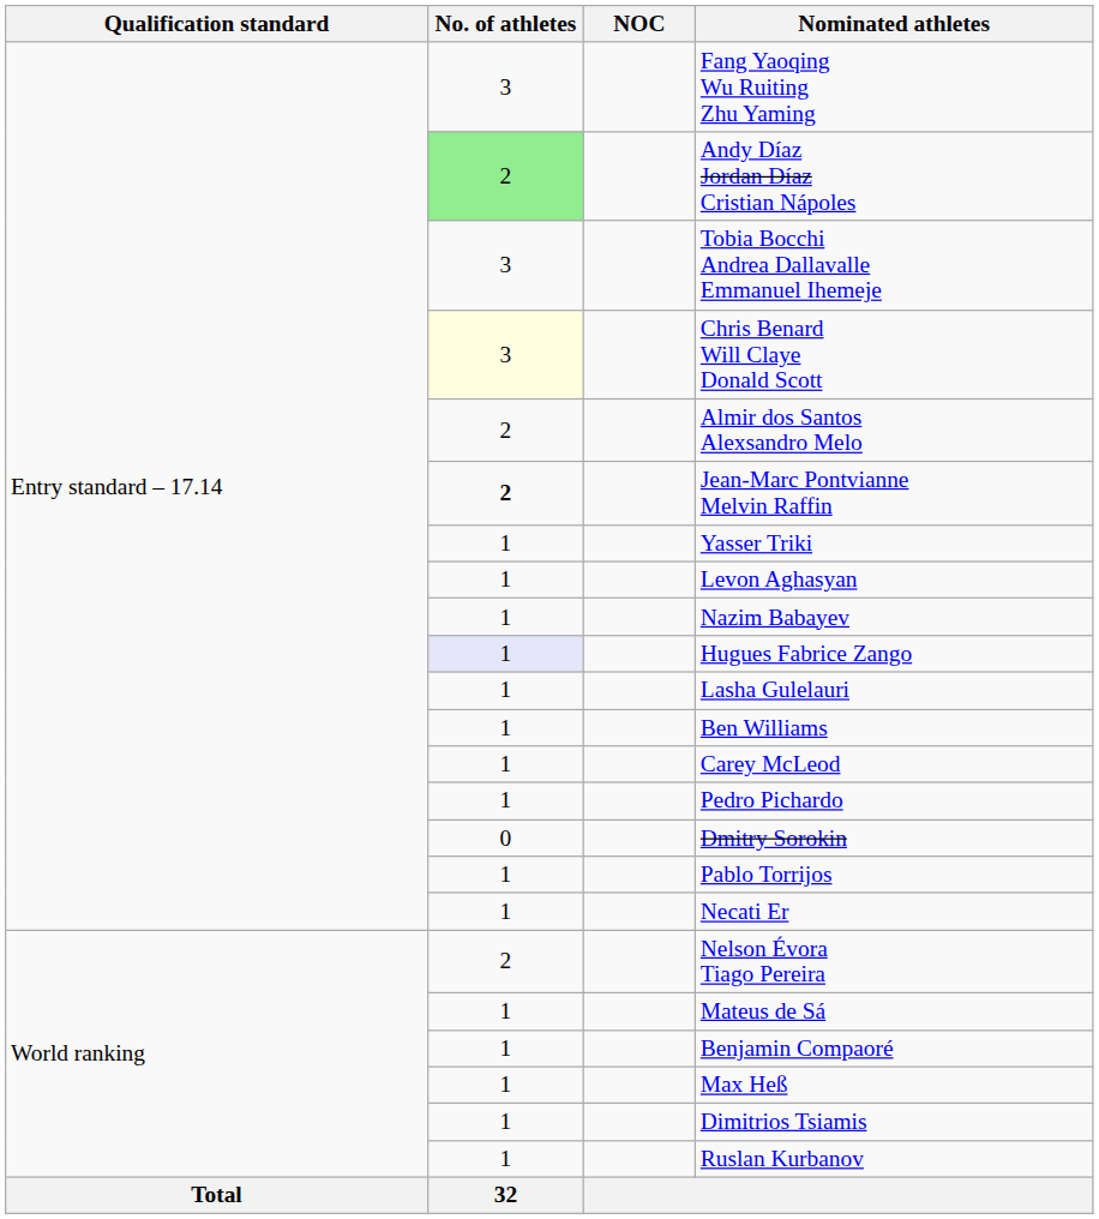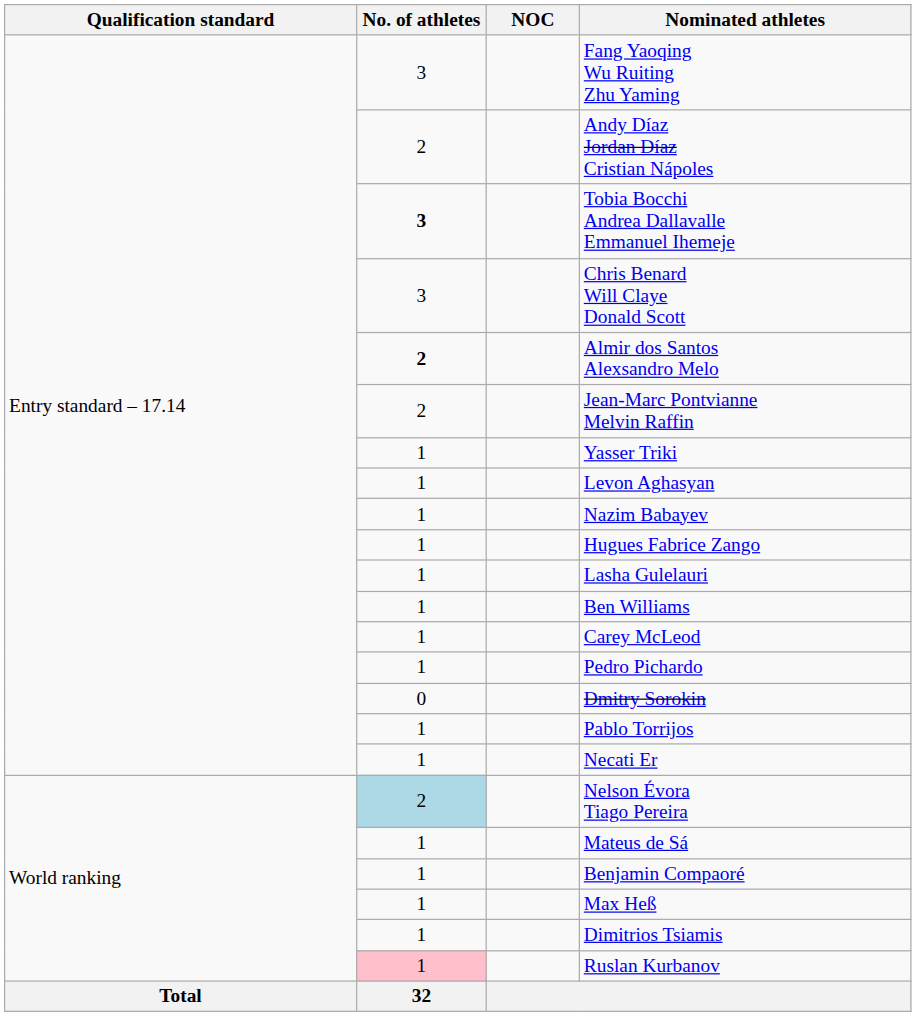Andy Díaz Jordan Díaz Cristian Nápoles | No. of athletes: lightgreen background -> no background
Tobia Bocchi Andrea Dallavalle Emmanuel Ihemeje | No. of athletes: normal -> bold
Chris Benard Will Claye Donald Scott | No. of athletes: lightyellow background -> no background
Almir dos Santos Alexsandro Melo | No. of athletes: normal -> bold
Jean-Marc Pontvianne Melvin Raffin | No. of athletes: bold -> normal
Hugues Fabrice Zango | No. of athletes: lavender background -> no background
Nelson Évora Tiago Pereira | No. of athletes: no background -> lightblue background
Ruslan Kurbanov | No. of athletes: no background -> pink background
